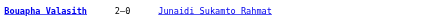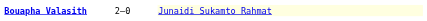Bouapha Valasith | column 3: no background -> lightyellow background
